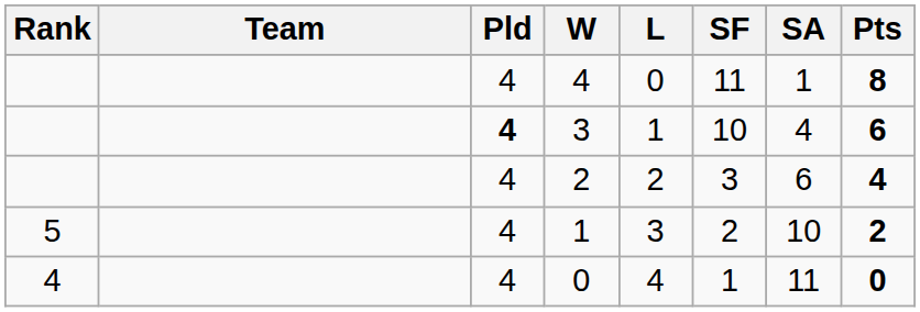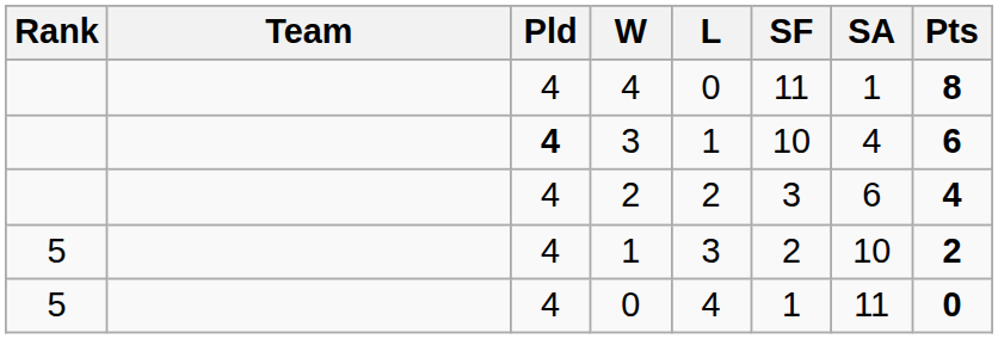row 6 | Rank: 4 -> 5
